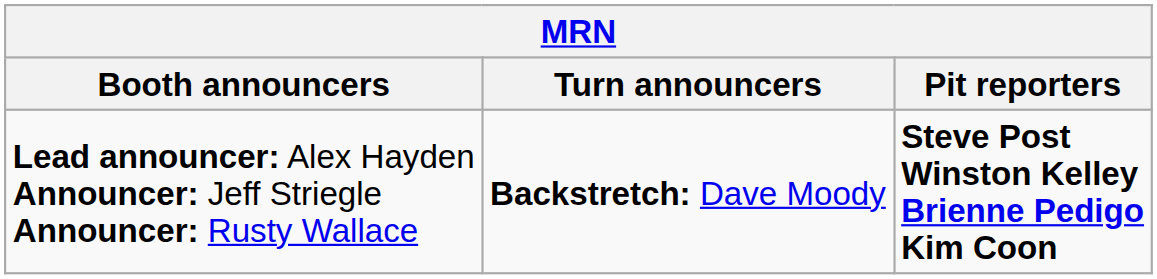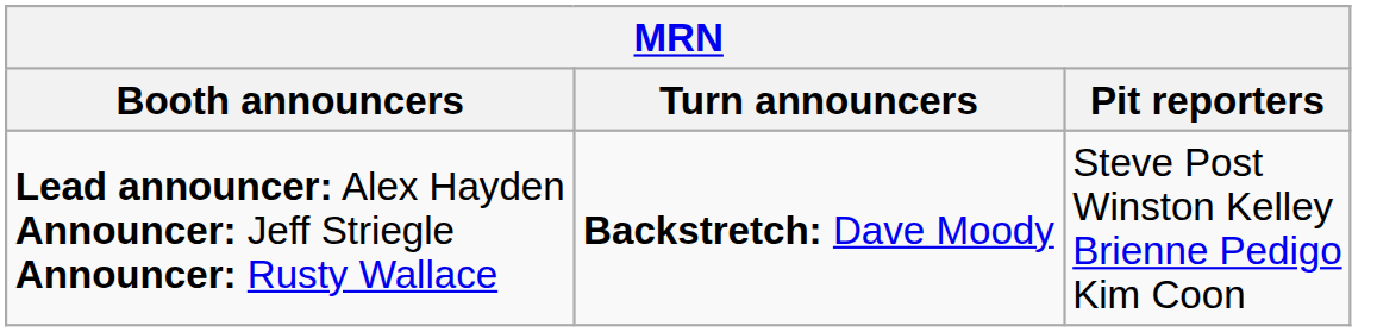row 3 | Pit reporters: bold -> normal
